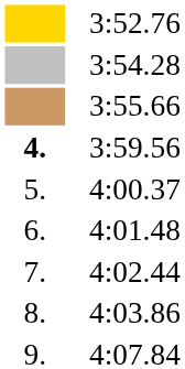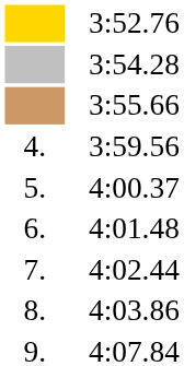3:59.56 | column 1: bold -> normal
